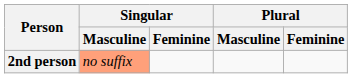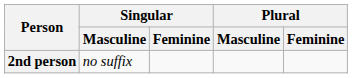2nd person | Singular / Masculine: lightsalmon background -> no background
